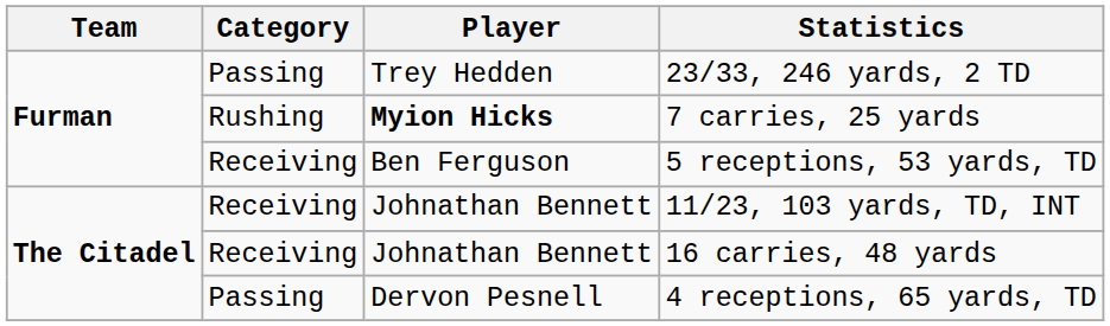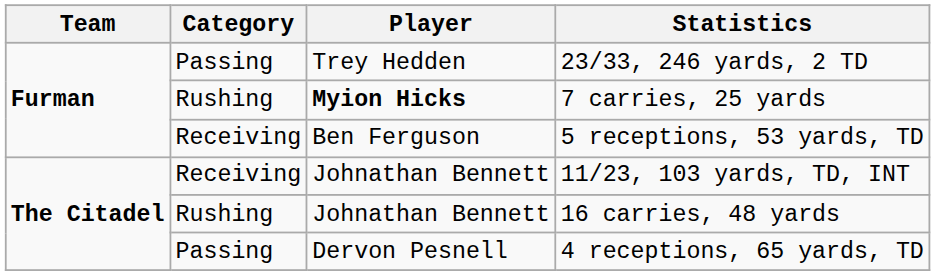16 carries, 48 yards | Category: Receiving -> Rushing
